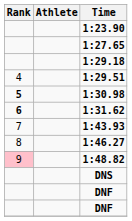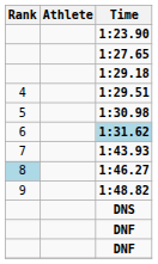1:30.98 | Rank: bold -> normal
1:31.62 | Rank: bold -> normal
1:31.62 | Time: no background -> lightblue background
1:46.27 | Rank: no background -> lightblue background
1:48.82 | Rank: pink background -> no background
